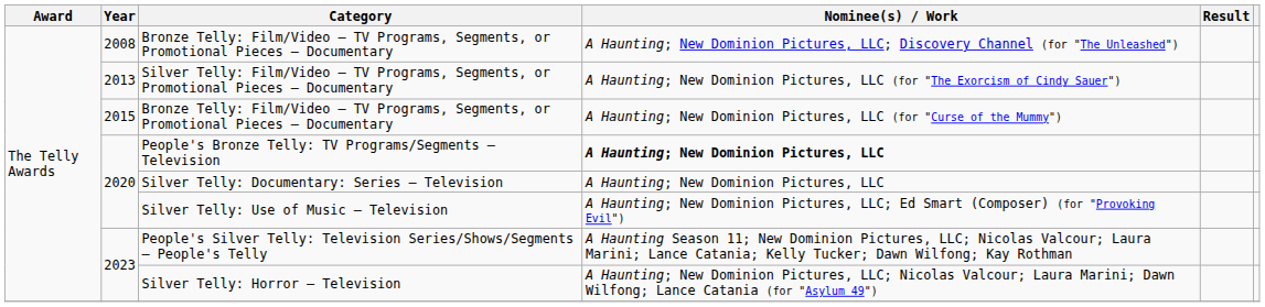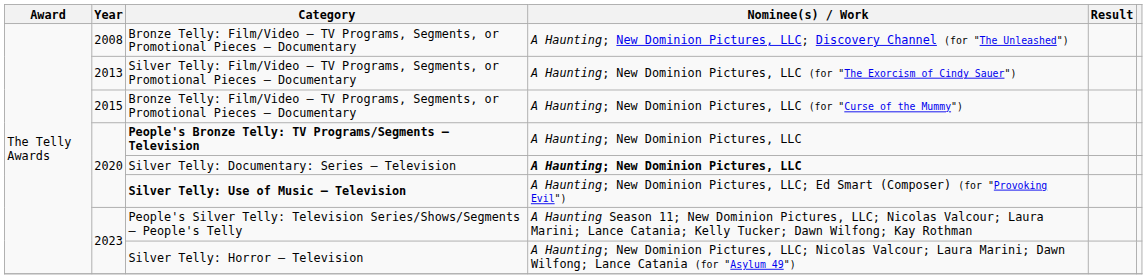People's Bronze Telly: TV Programs/Segments – Television | Category: normal -> bold
People's Bronze Telly: TV Programs/Segments – Television | Nominee(s) / Work: bold -> normal
Silver Telly: Documentary: Series – Television | Nominee(s) / Work: normal -> bold
Silver Telly: Use of Music – Television | Category: normal -> bold
